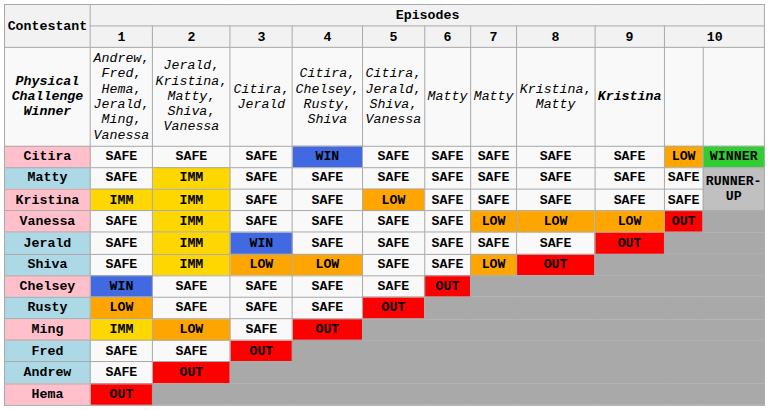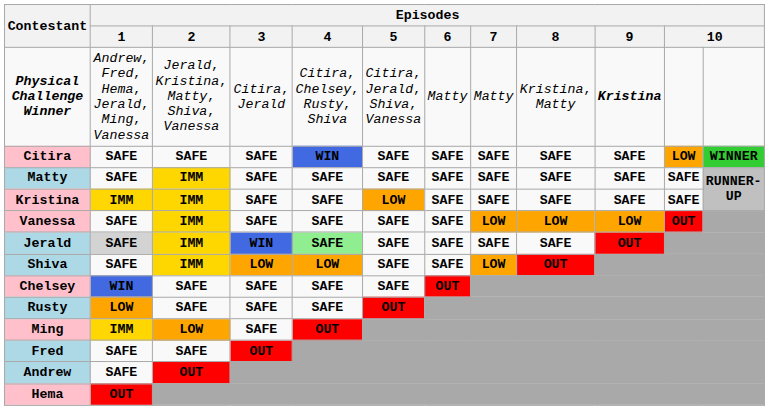Jerald | Episodes / 1: no background -> lightgrey background
Jerald | Episodes / 4: no background -> lightgreen background
